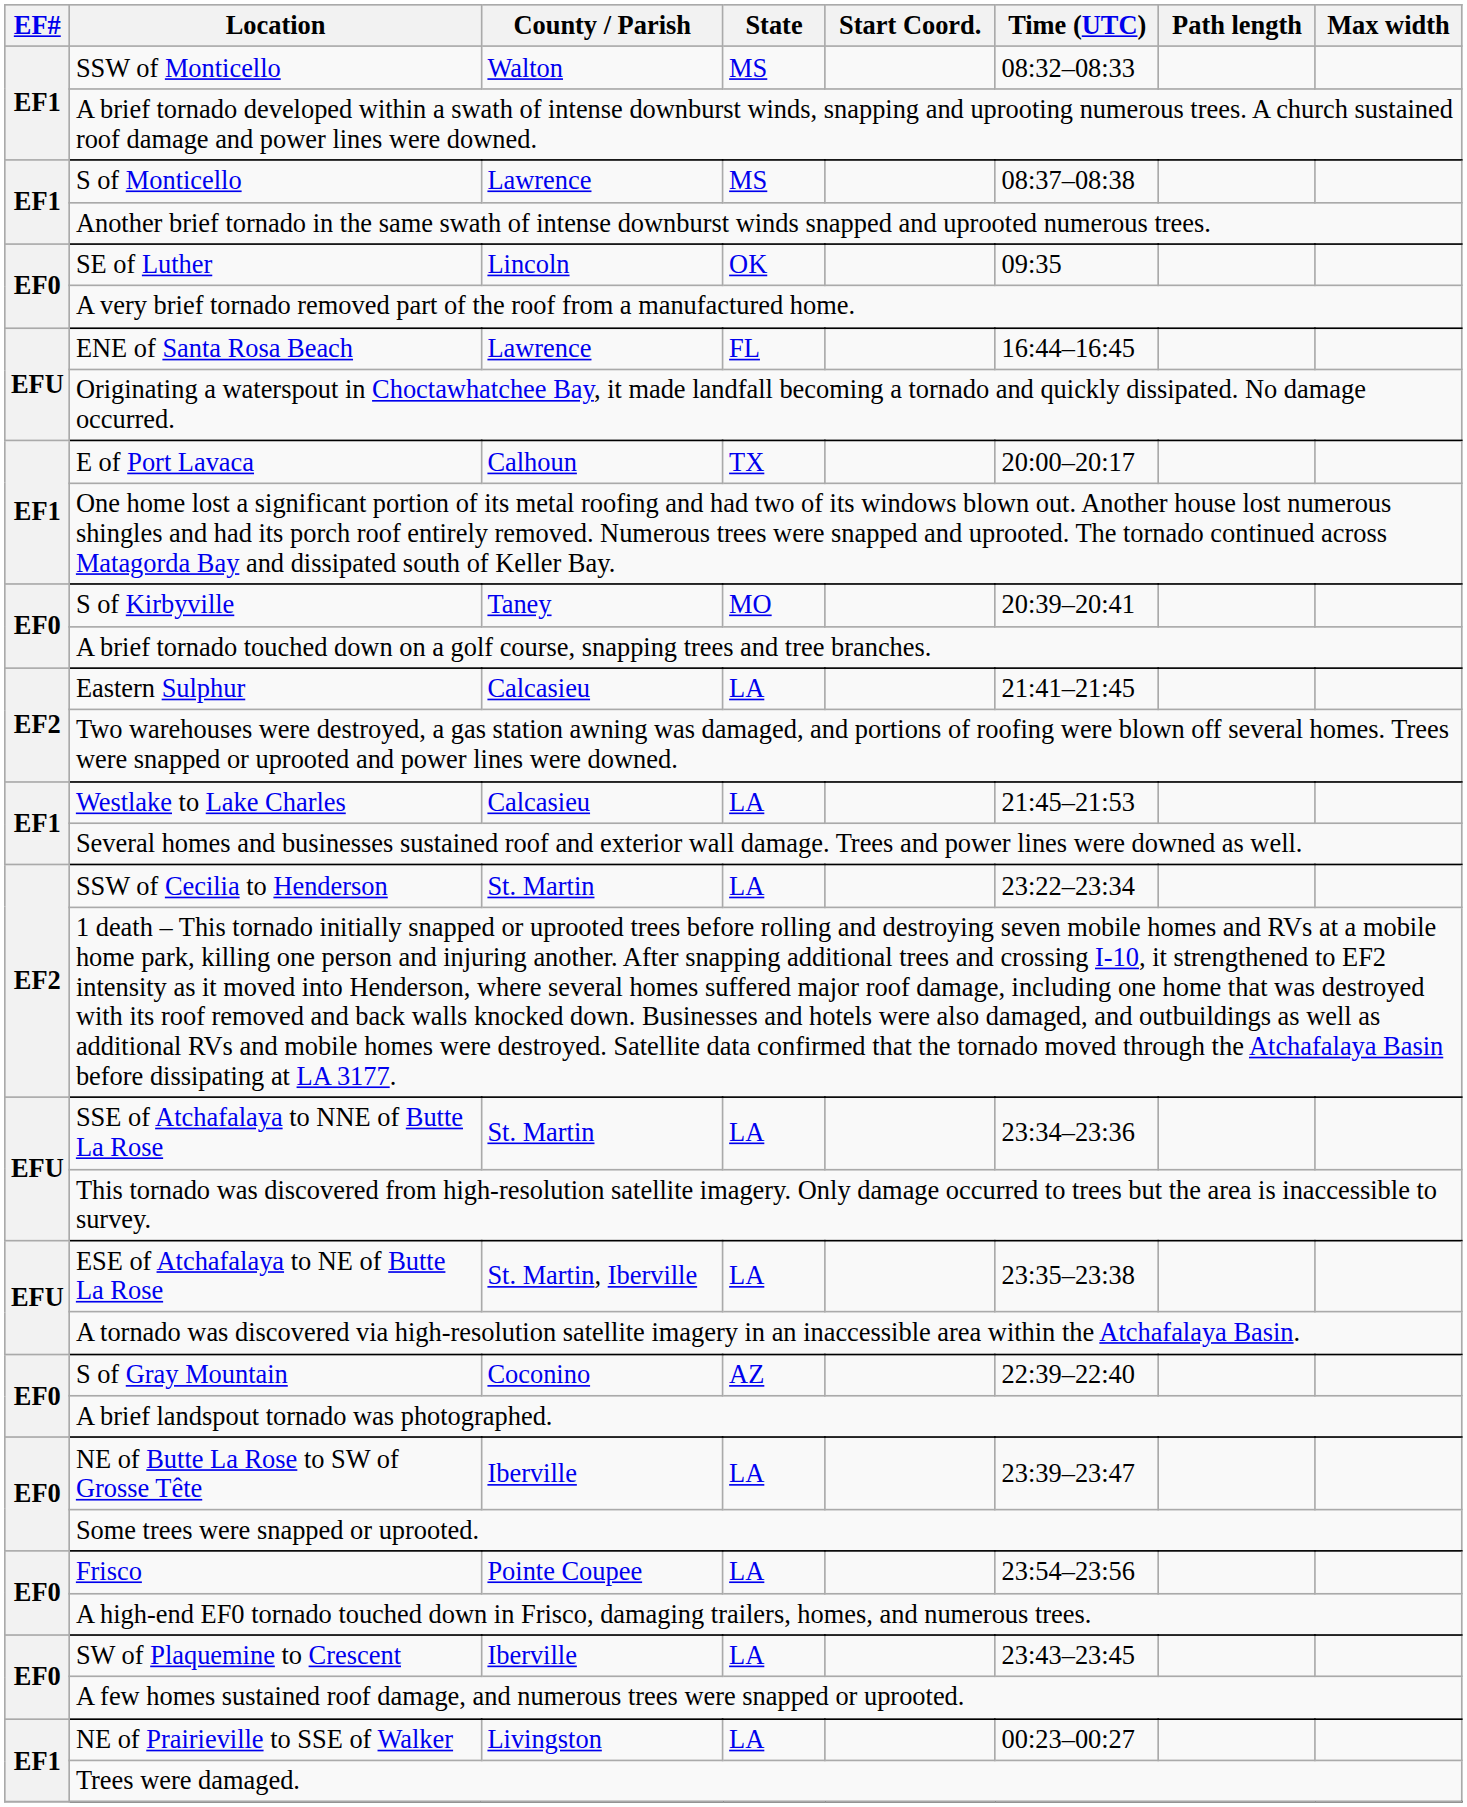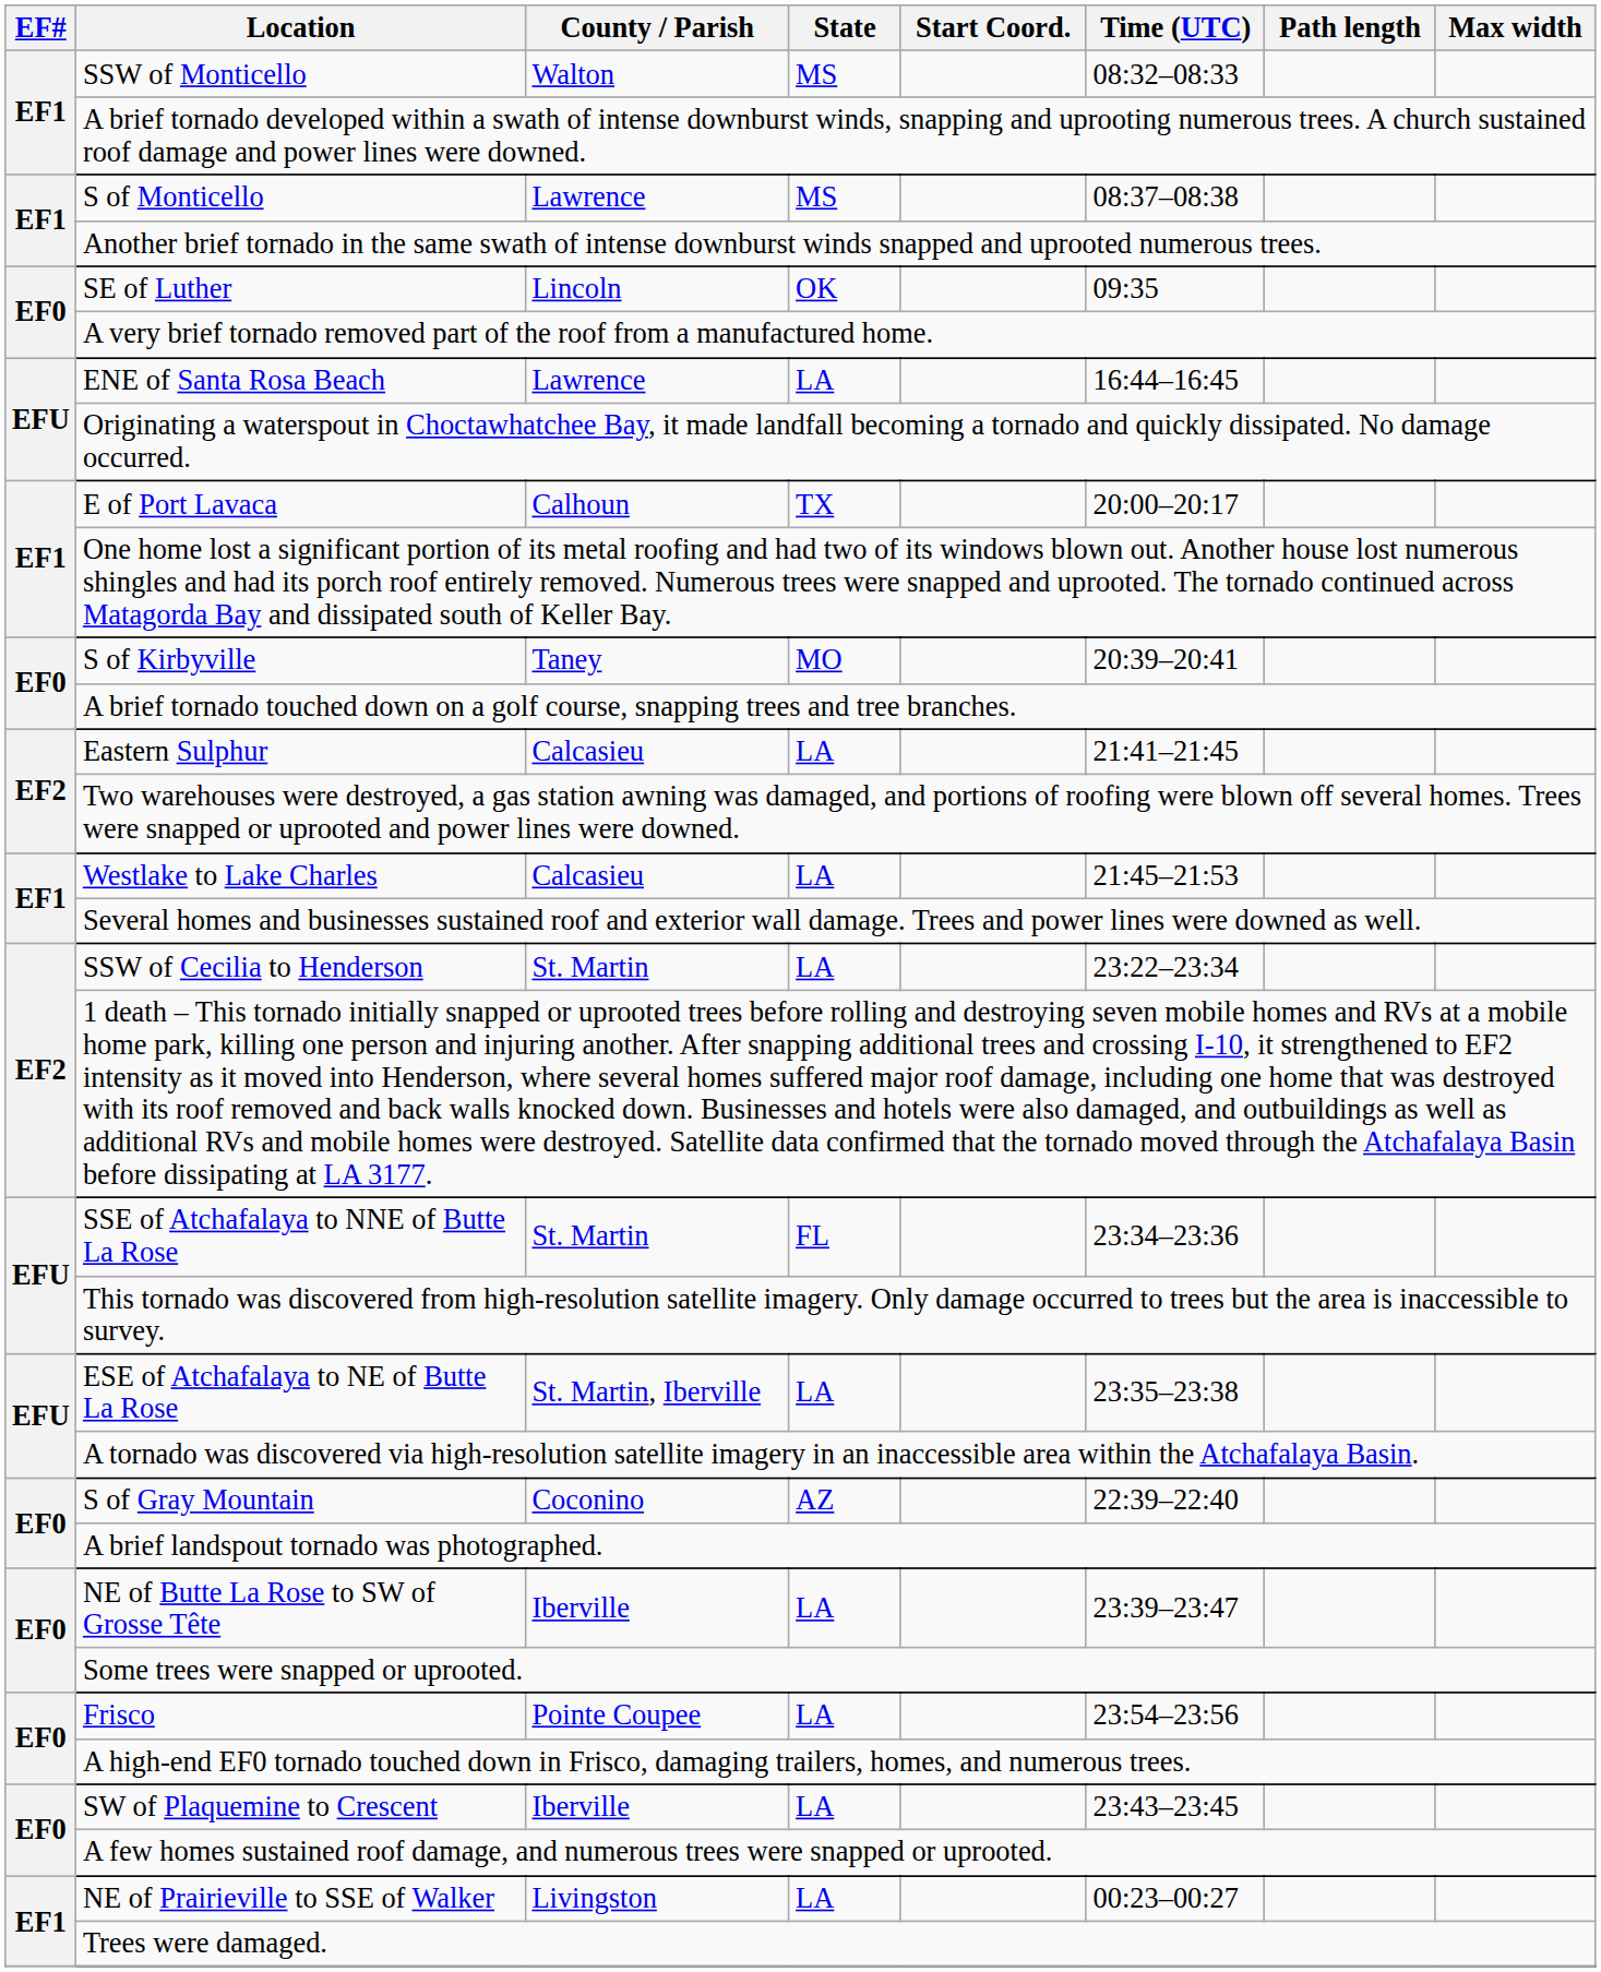ENE of Santa Rosa Beach | State: FL -> LA
SSE of Atchafalaya to NNE of Butte La Rose | State: LA -> FL
